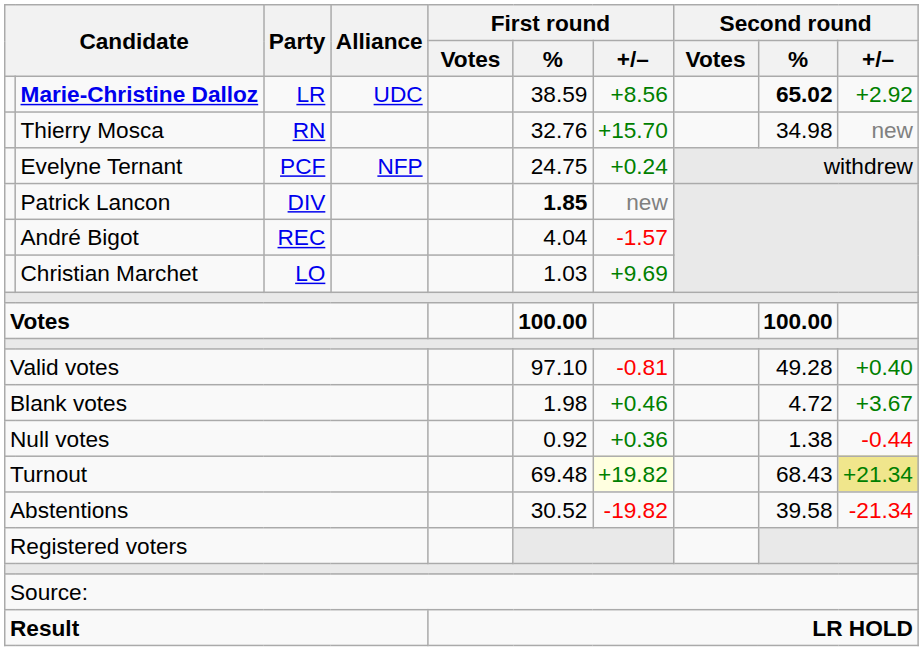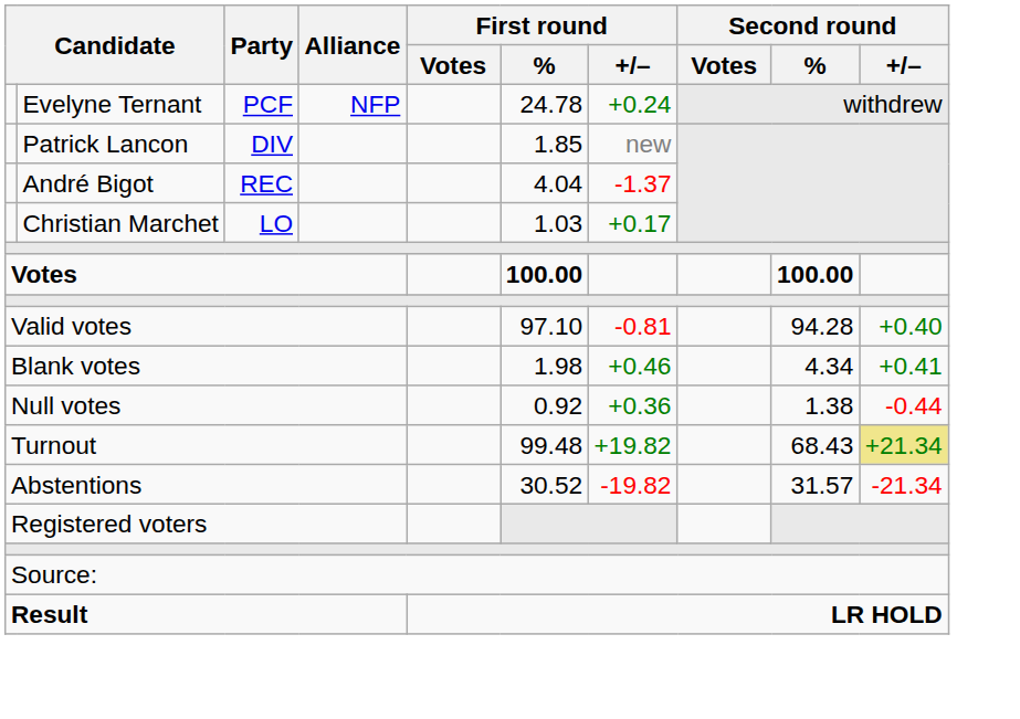- row: Marie-Christine Dalloz | LR | UDC | 38.59 | +8.56 | 65.02 | +2.92
- row: Thierry Mosca | RN | 32.76 | +15.70 | 34.98 | new
Evelyne Ternant | First round / %: 24.75 -> 24.78
Patrick Lancon | First round / %: bold -> normal
André Bigot | First round / +/–: -1.57 -> -1.37
Christian Marchet | First round / +/–: +9.69 -> +0.17
Valid votes | Second round / %: 49.28 -> 94.28
Blank votes | Second round / %: 4.72 -> 4.34
Blank votes | Second round / +/–: +3.67 -> +0.41
Turnout | First round / %: 69.48 -> 99.48
Turnout | First round / +/–: lightyellow background -> no background
Abstentions | Second round / %: 39.58 -> 31.57
